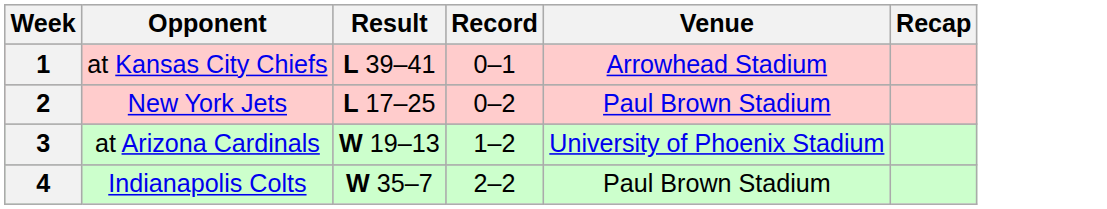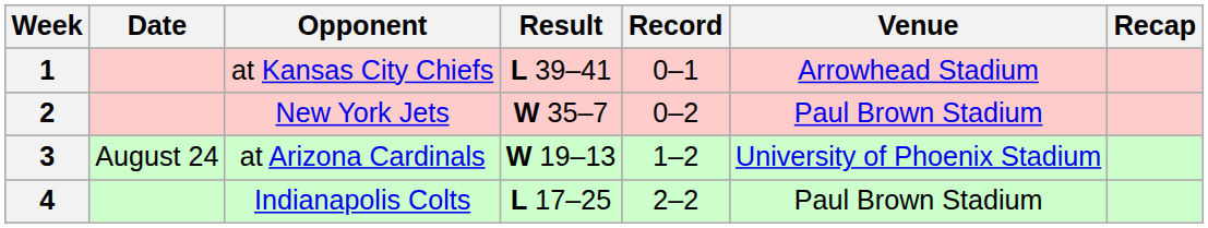+ column: Date | August 24
2 | Result: L 17–25 -> W 35–7
4 | Result: W 35–7 -> L 17–25
